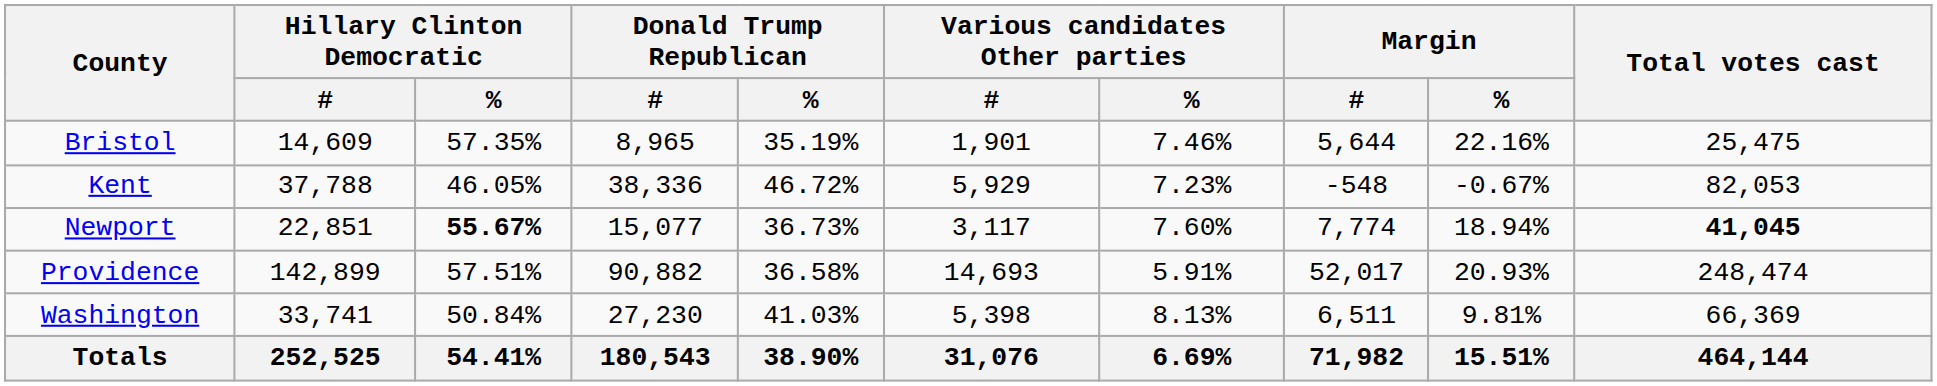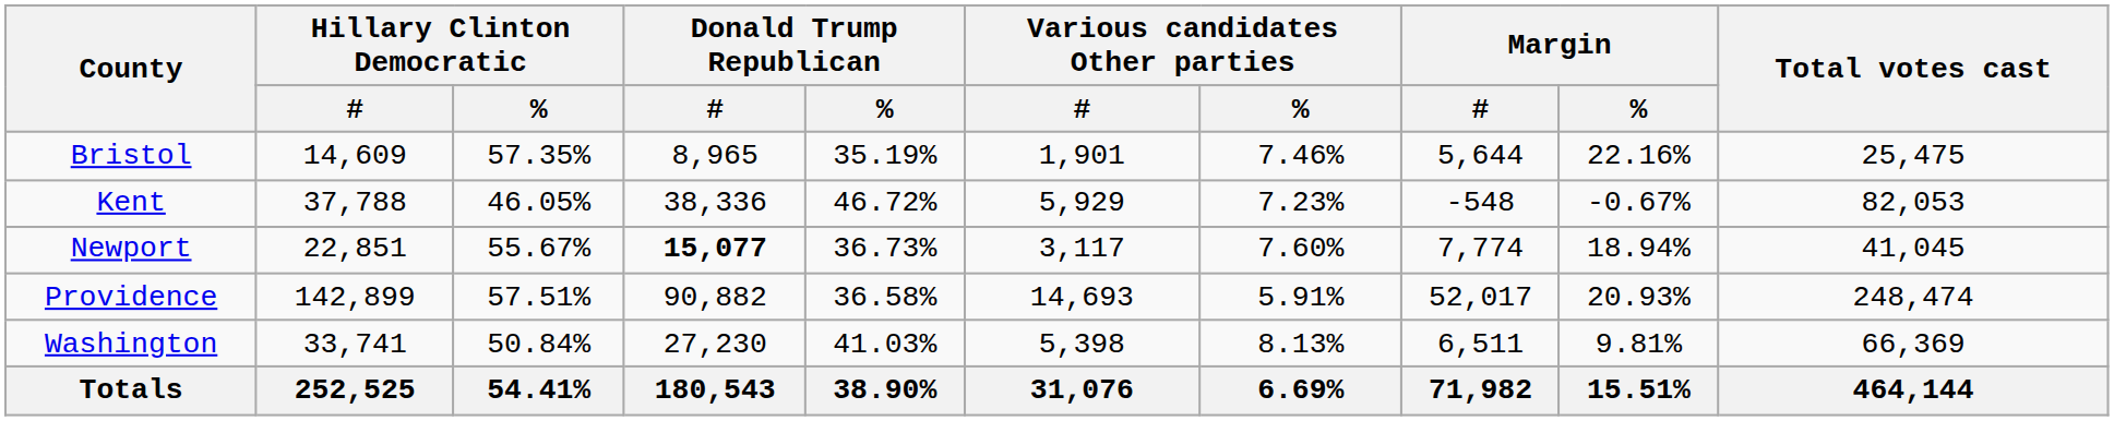Newport | Hillary Clinton Democratic / %: bold -> normal
Newport | Donald Trump Republican / #: normal -> bold
Newport | Total votes cast: bold -> normal
